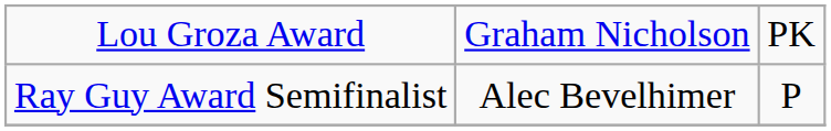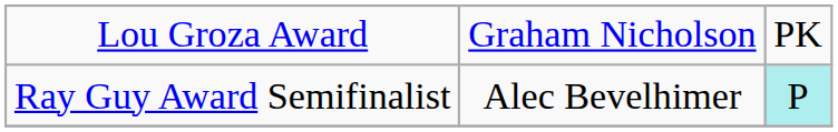Ray Guy Award Semifinalist | column 3: no background -> paleturquoise background
